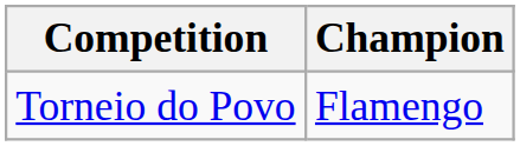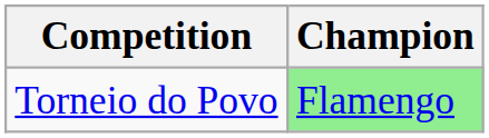Torneio do Povo | Champion: no background -> lightgreen background
